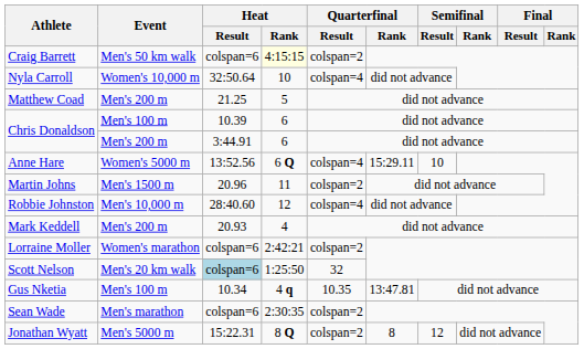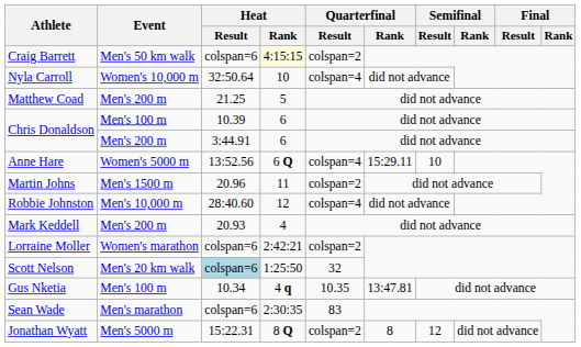Sean Wade | Quarterfinal / Result: colspan=2 -> 83
